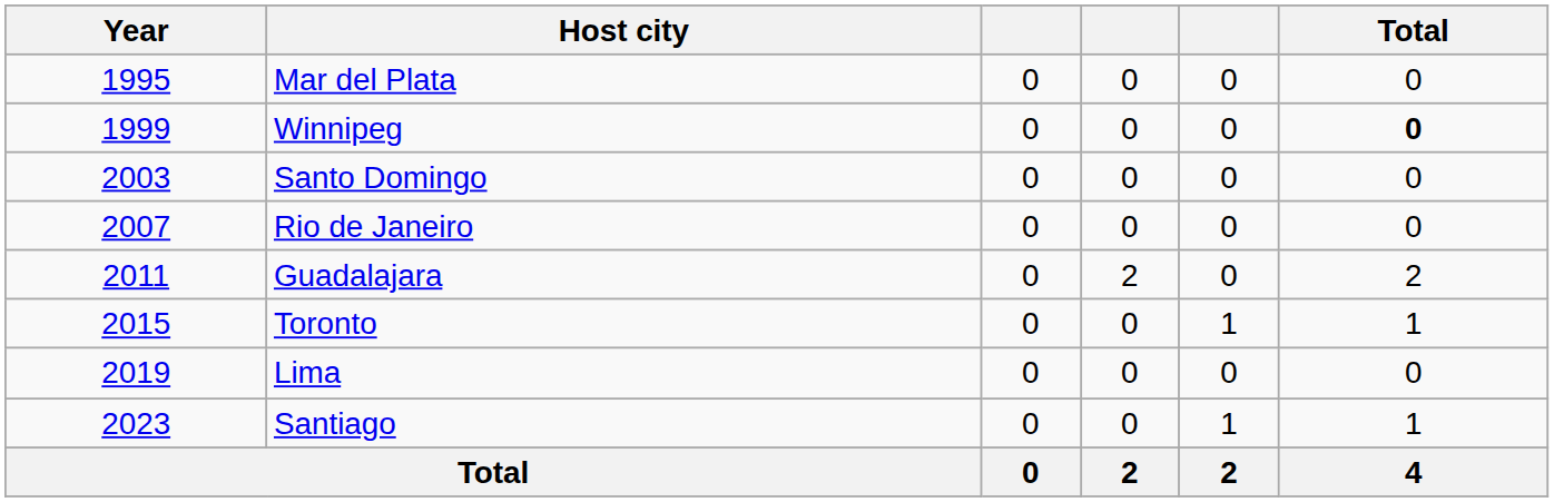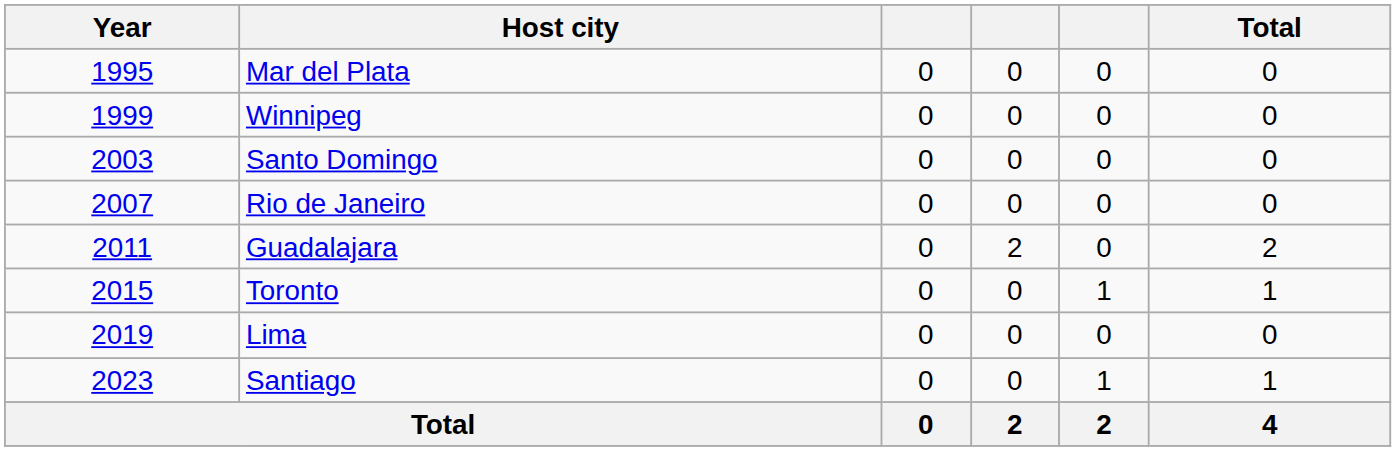Winnipeg | Total: bold -> normal
